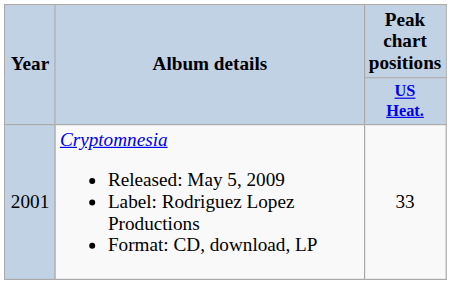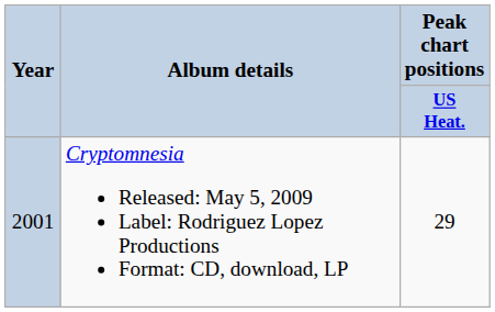row 3 | Peak chart positions / US Heat.: 33 -> 29
